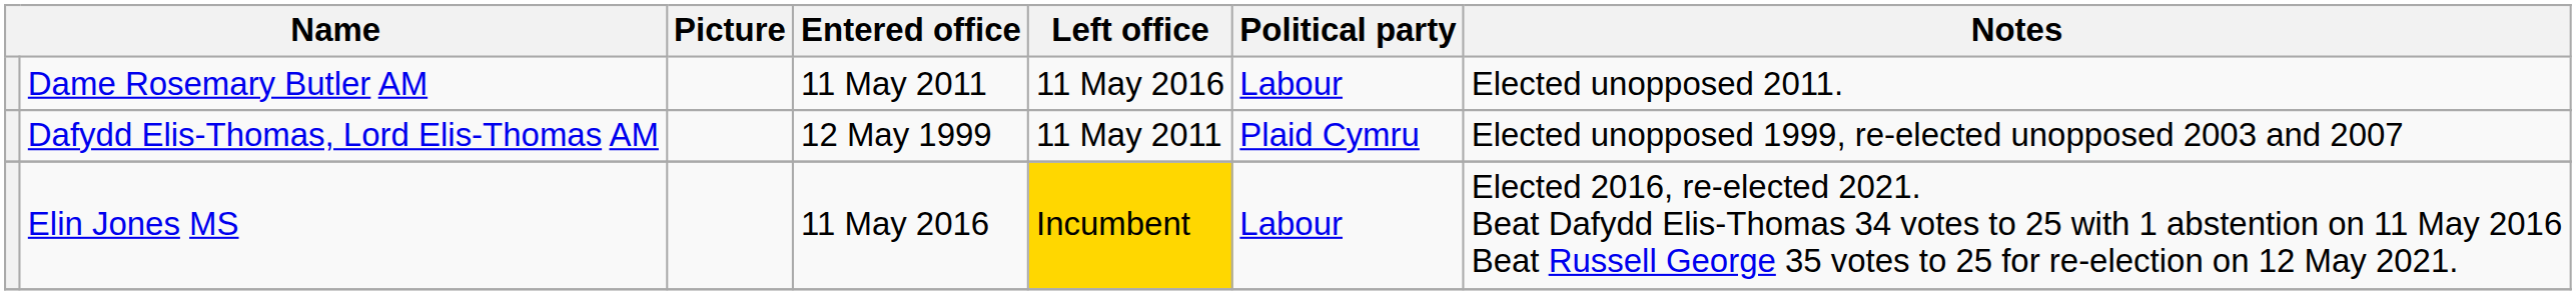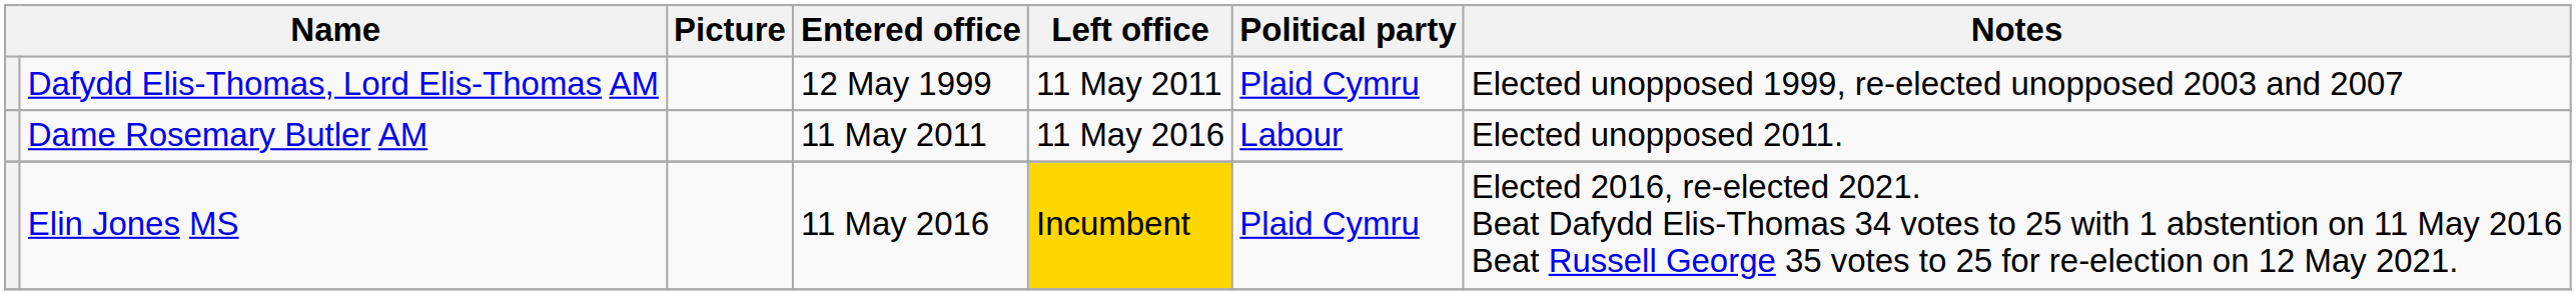rows swapped: Dafydd Elis-Thomas, Lord Elis-Thomas AM <-> Dame Rosemary Butler AM
Elin Jones MS | Political party: Labour -> Plaid Cymru
